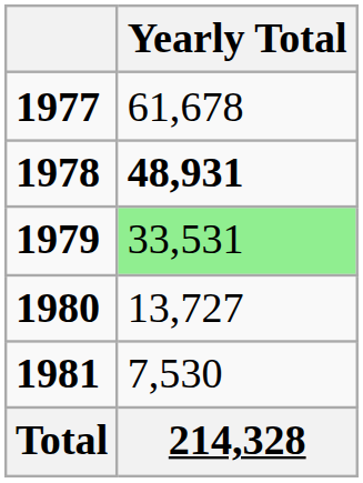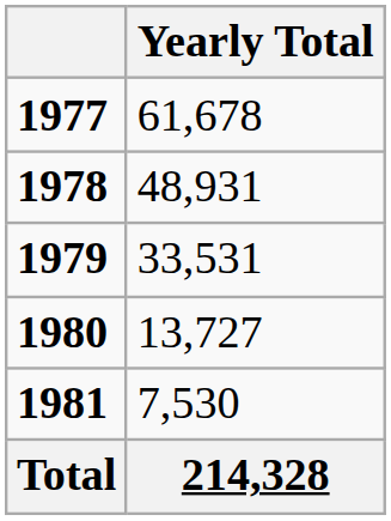1978 | Yearly Total: bold -> normal
1979 | Yearly Total: lightgreen background -> no background
